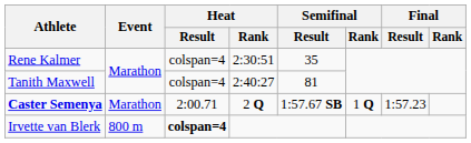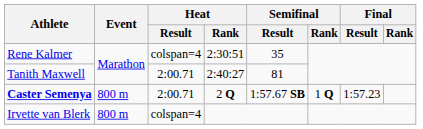Tanith Maxwell | Heat / Result: colspan=4 -> 2:00.71
Caster Semenya | Event: Marathon -> 800 m
Irvette van Blerk | Heat / Result: bold -> normal
